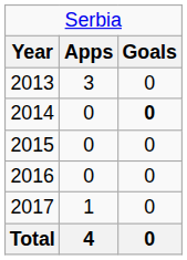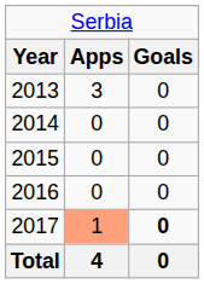2014 | column 3: bold -> normal
2017 | column 2: no background -> lightsalmon background
2017 | column 3: normal -> bold
